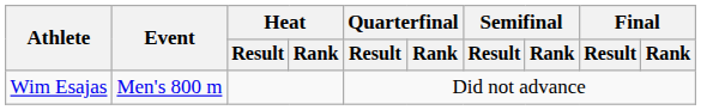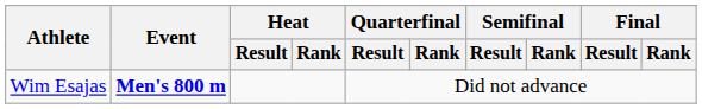Wim Esajas | Event: normal -> bold
